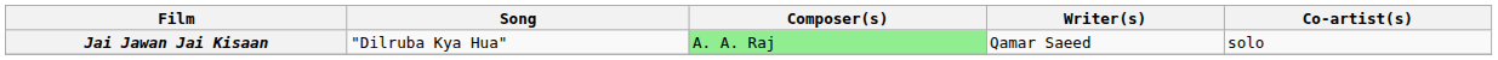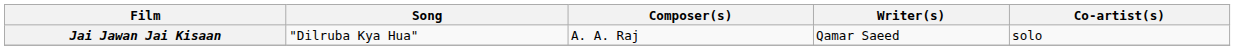Jai Jawan Jai Kisaan | Composer(s): lightgreen background -> no background
